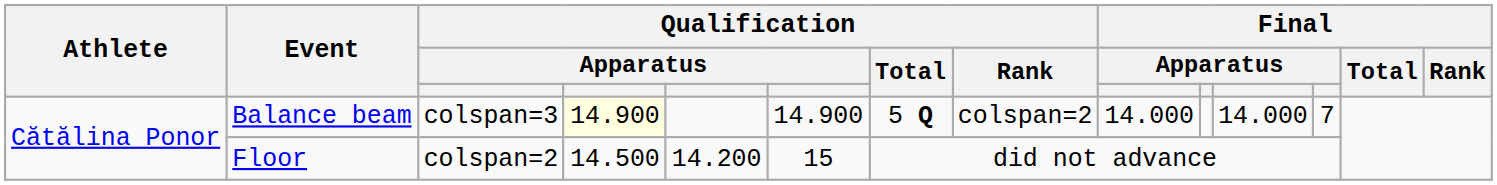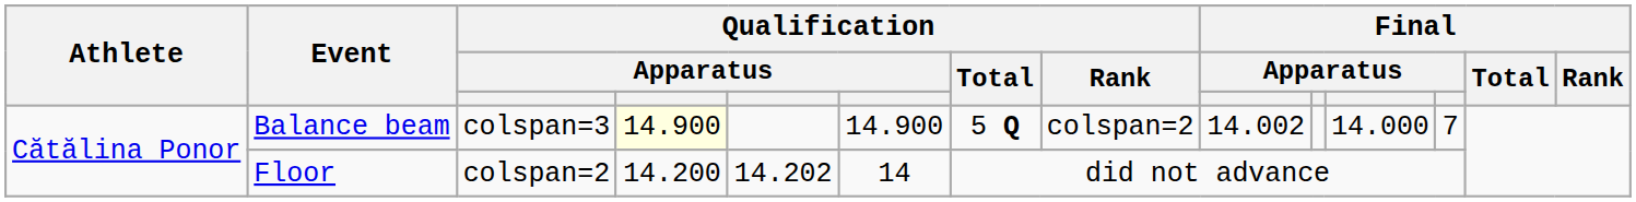Balance beam | column 9: 14.000 -> 14.002
Floor | column 4: 14.500 -> 14.200
Floor | column 5: 14.200 -> 14.202
Floor | column 6: 15 -> 14
